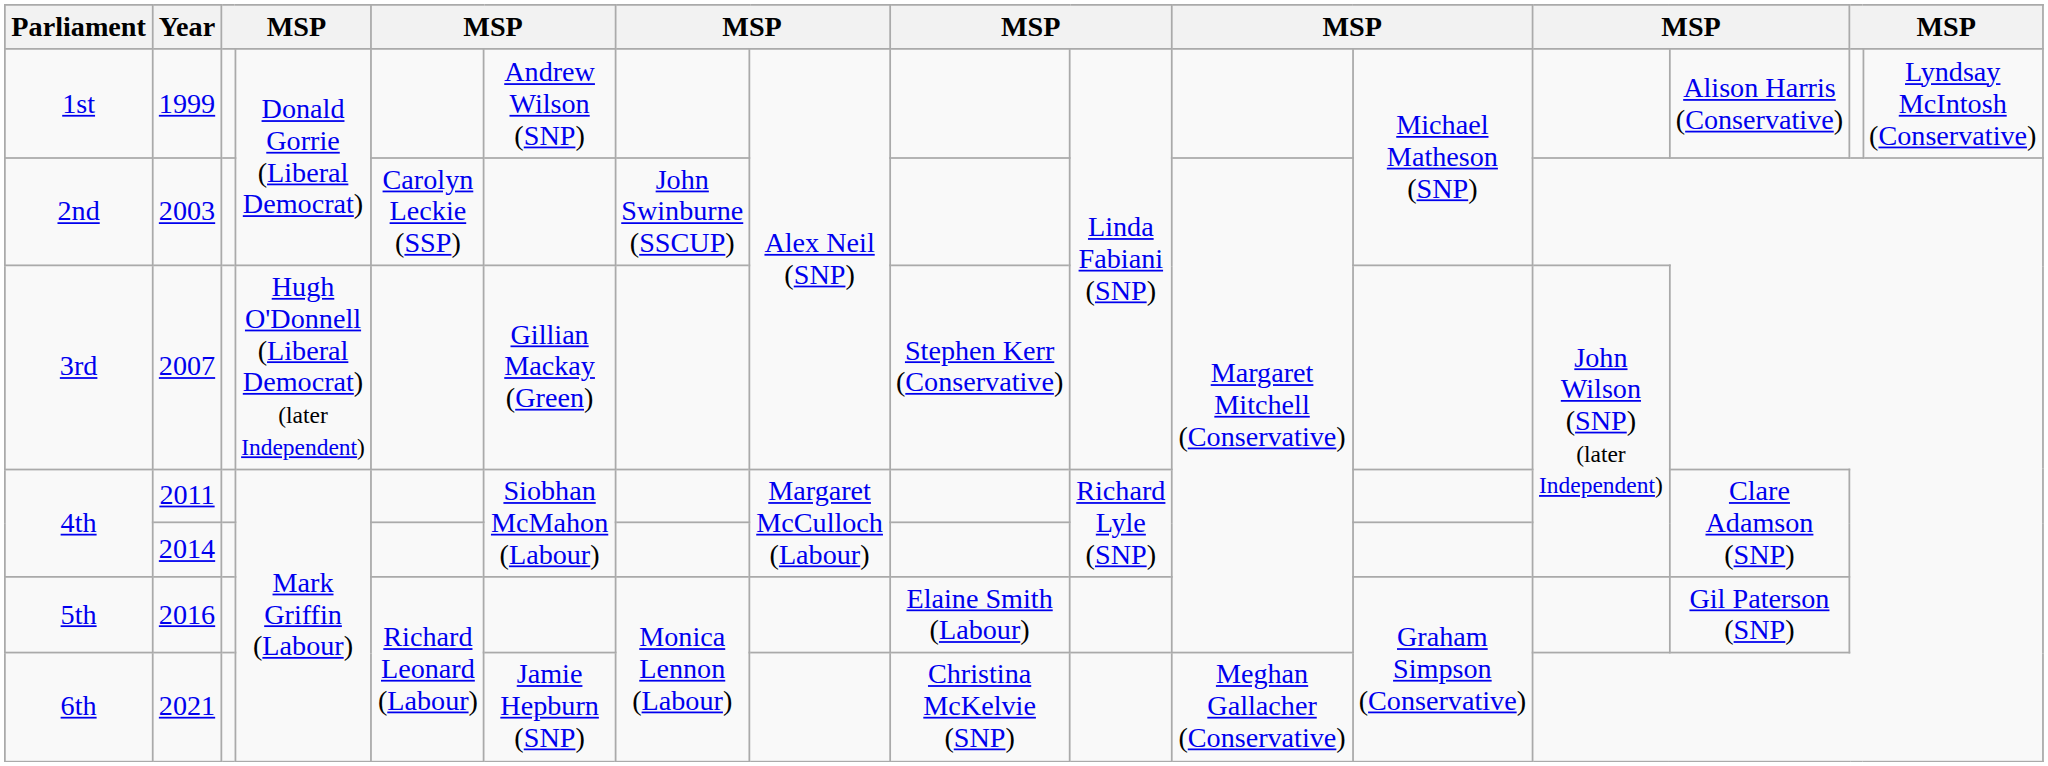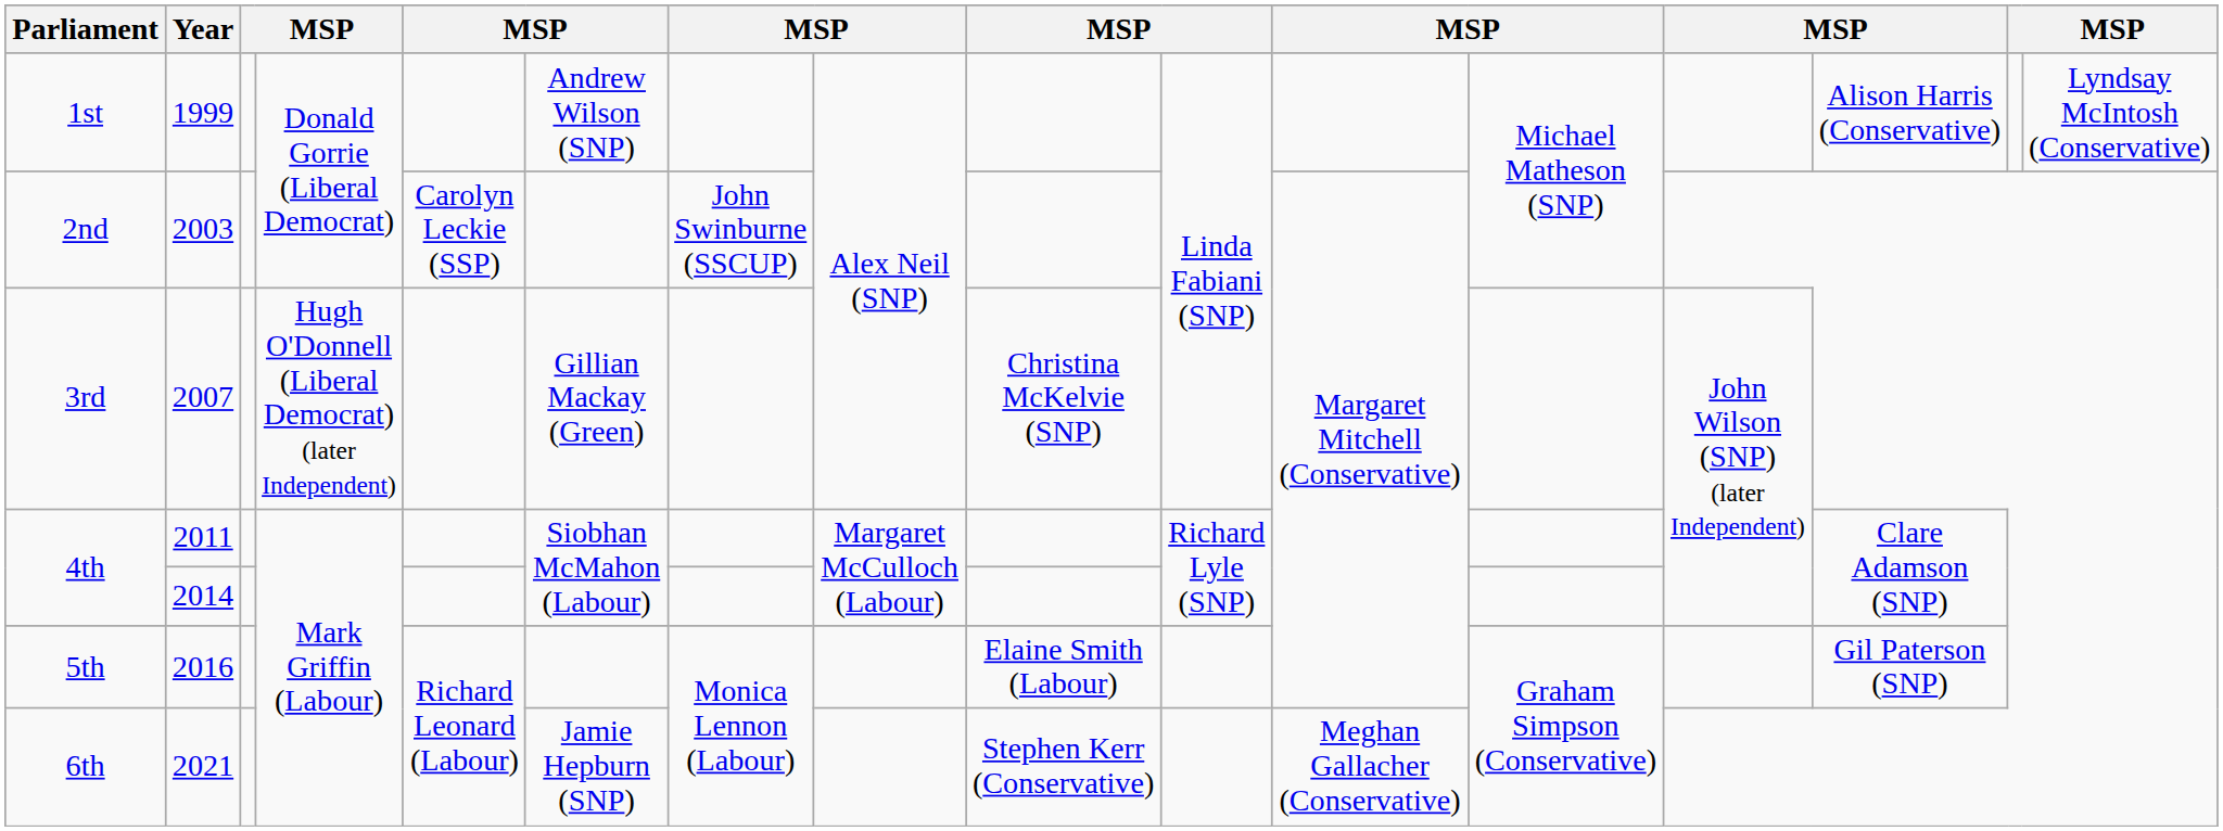2007 | column 9: Stephen Kerr (Conservative) -> Christina McKelvie (SNP)
2021 | column 9: Christina McKelvie (SNP) -> Stephen Kerr (Conservative)
